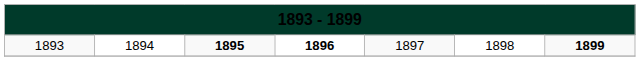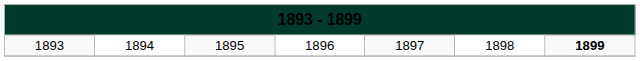1893 | column 3: bold -> normal
1893 | column 4: bold -> normal
